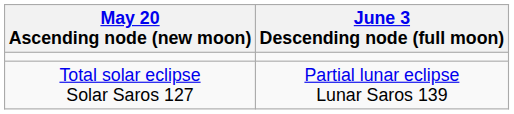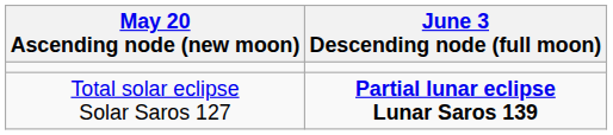row 3 | June 3 Descending node (full moon): normal -> bold
